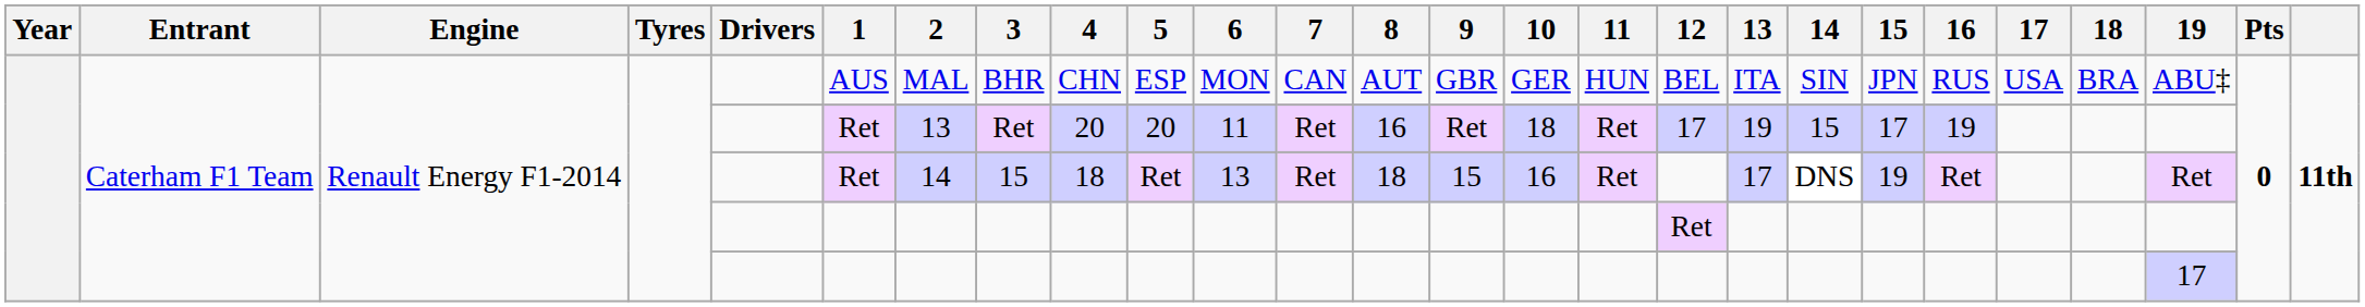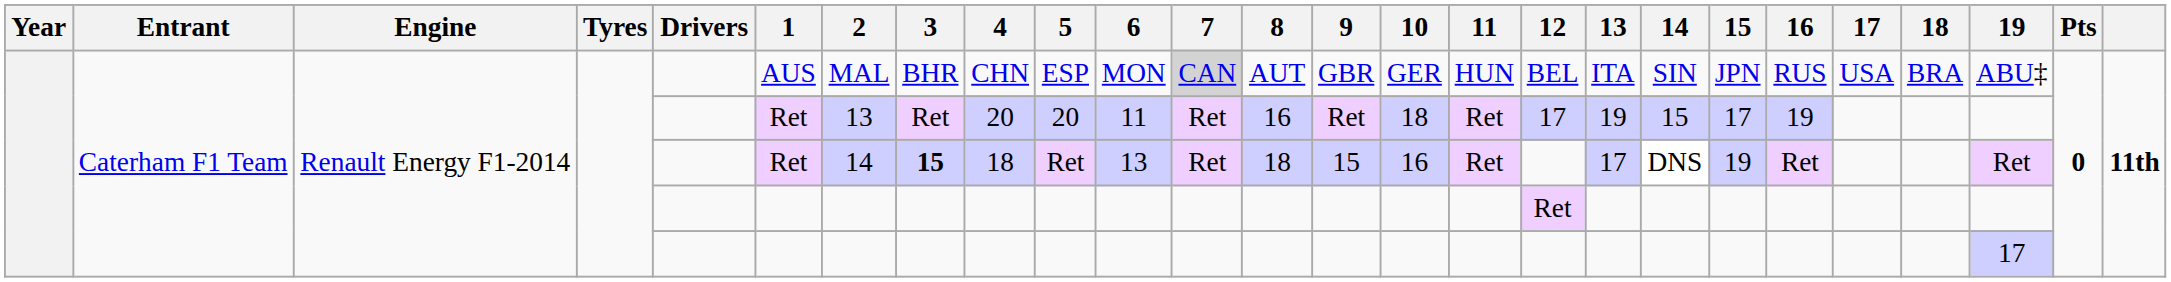row 2 | 7: no background -> lightgrey background
row 4 | 3: normal -> bold
